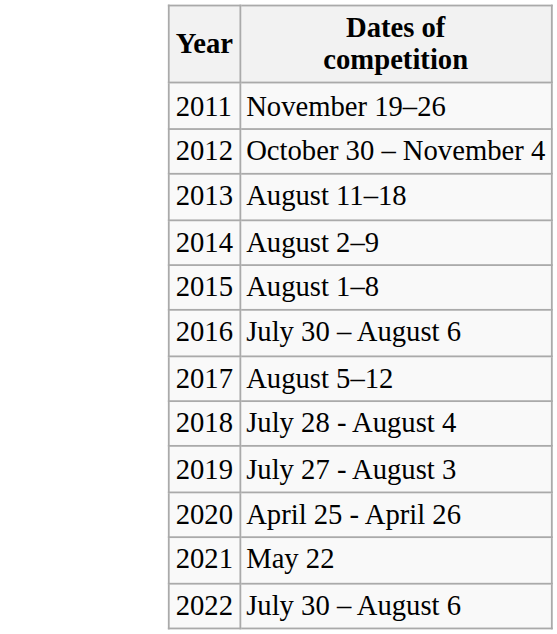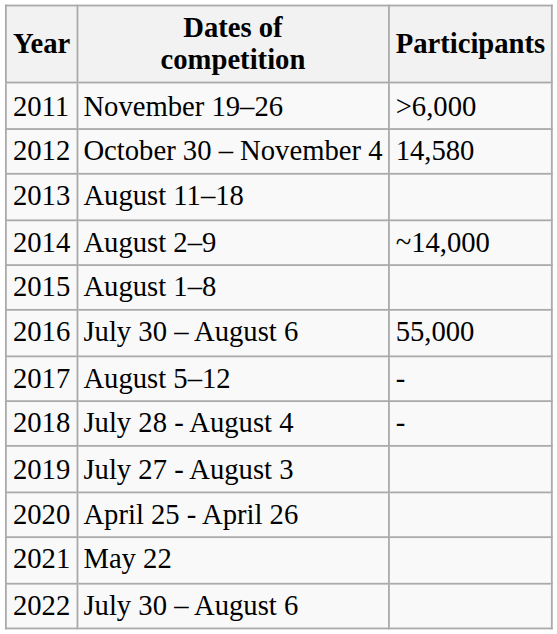+ column: Participants | >6,000 | 14,580 | ~14,000 | 55,000 | - | -
